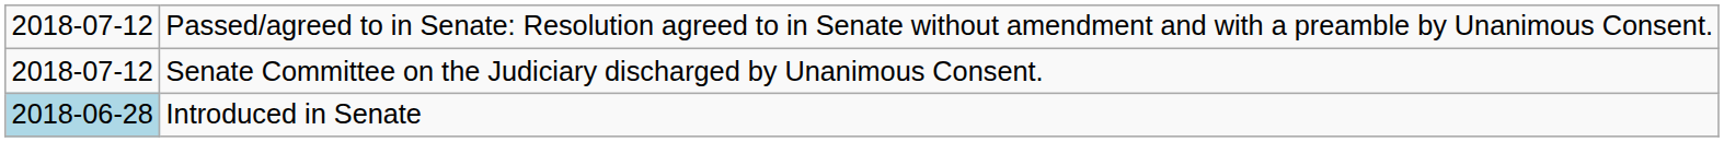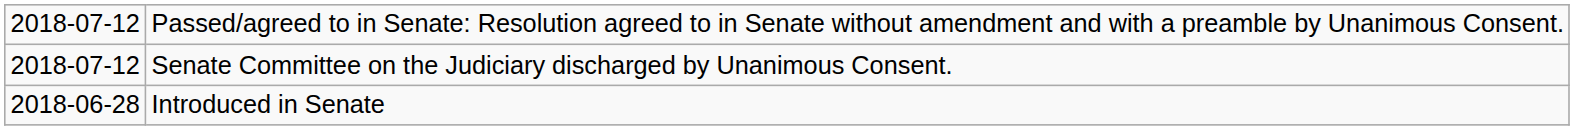Introduced in Senate | column 1: lightblue background -> no background
